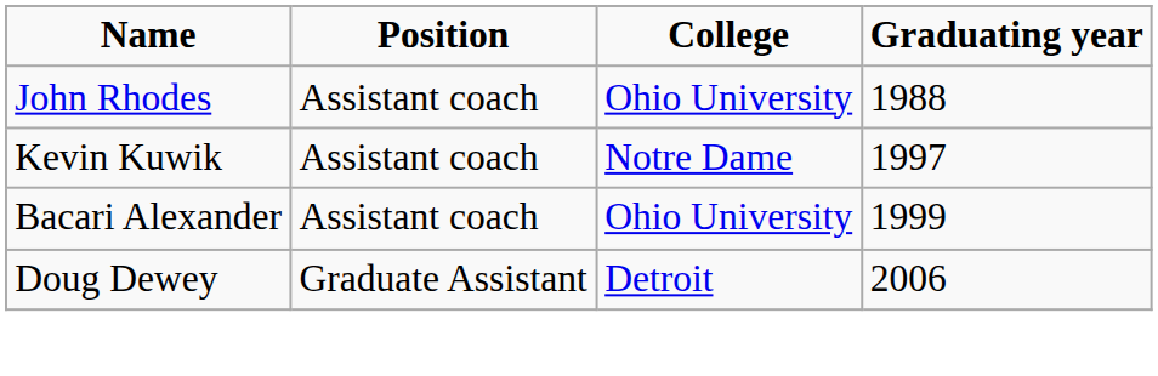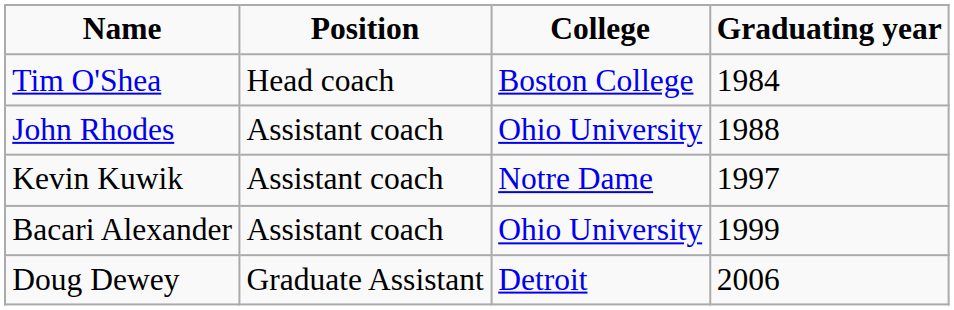+ row: Tim O'Shea | Head coach | Boston College | 1984
